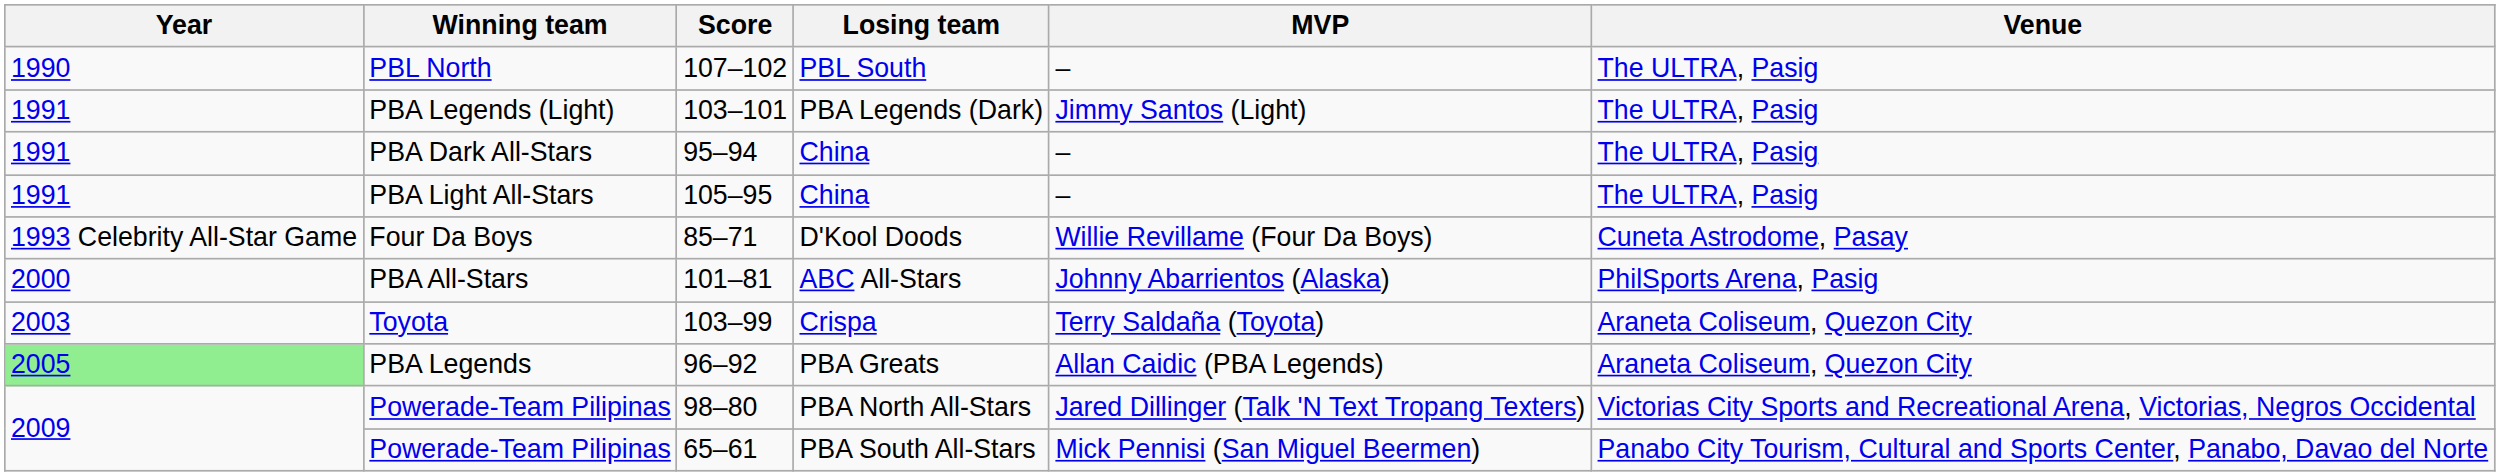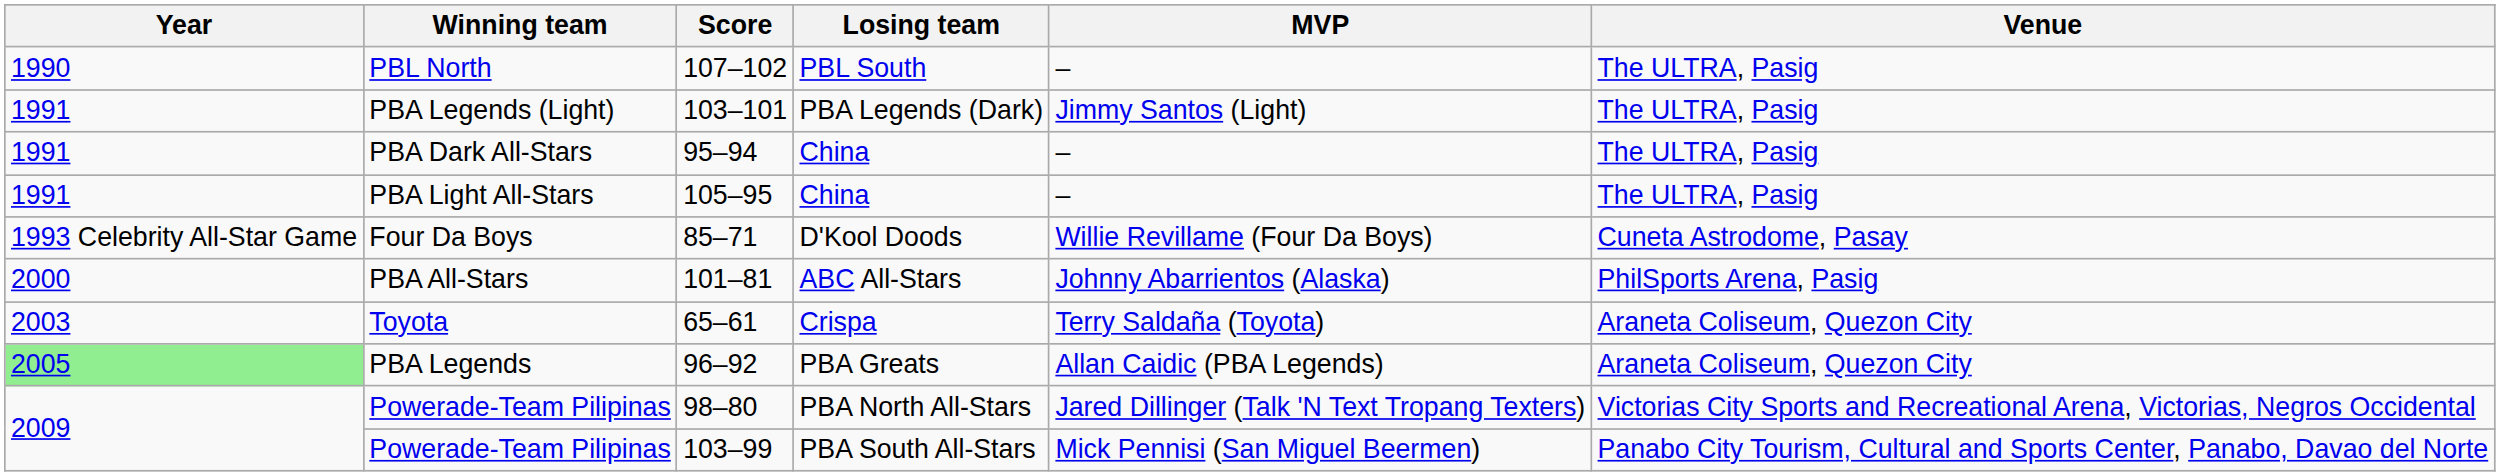Toyota | Score: 103–99 -> 65–61
Powerade-Team Pilipinas / PBA South All-Stars | Score: 65–61 -> 103–99
